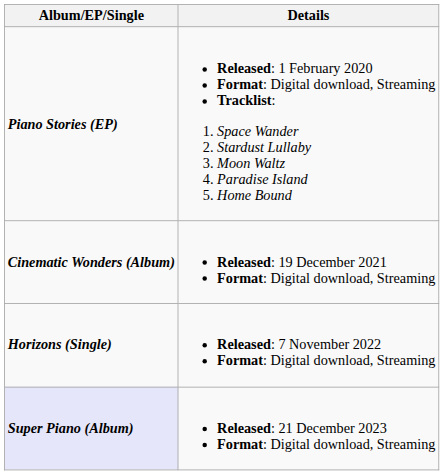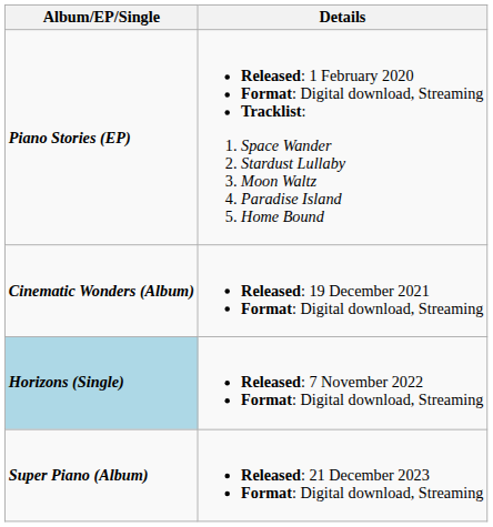Horizons (Single) | Album/EP/Single: no background -> lightblue background
Super Piano (Album) | Album/EP/Single: lavender background -> no background
